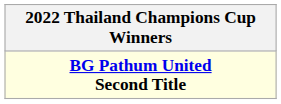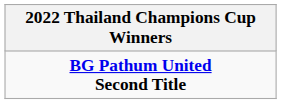row 2 | column 1: lightyellow background -> no background
